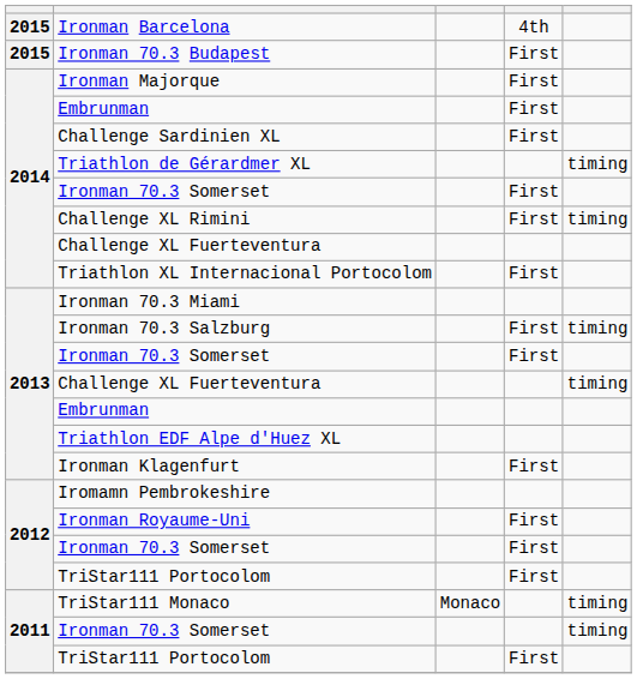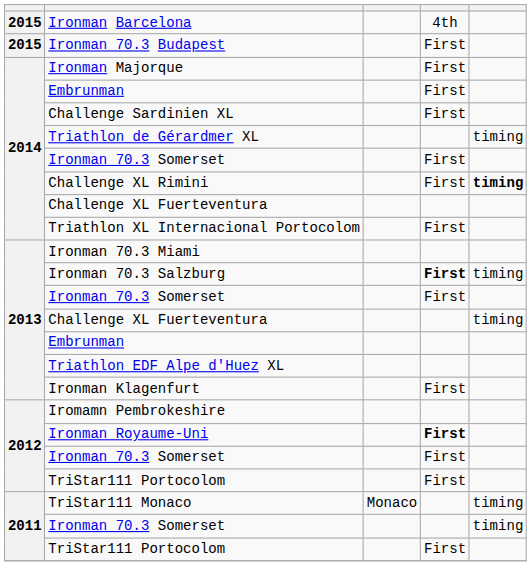Challenge XL Rimini | column 5: normal -> bold
Ironman 70.3 Salzburg | column 4: normal -> bold
Ironman Royaume-Uni | column 4: normal -> bold
